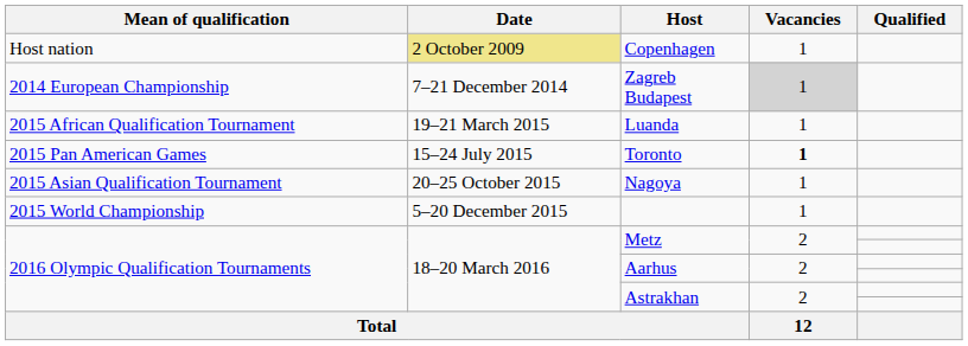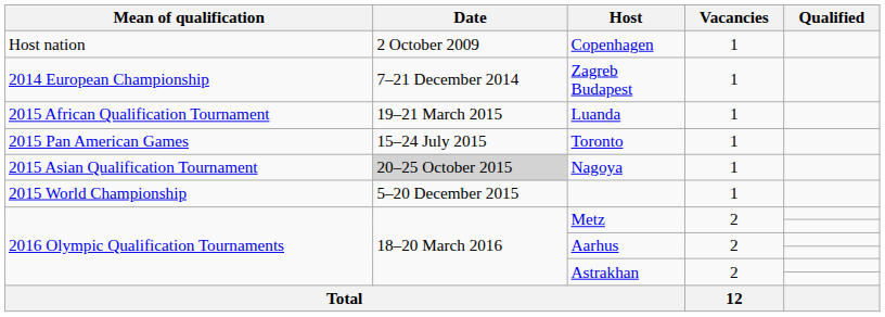Copenhagen | Date: khaki background -> no background
Zagreb Budapest | Vacancies: lightgrey background -> no background
Toronto | Vacancies: bold -> normal
Nagoya | Date: no background -> lightgrey background
